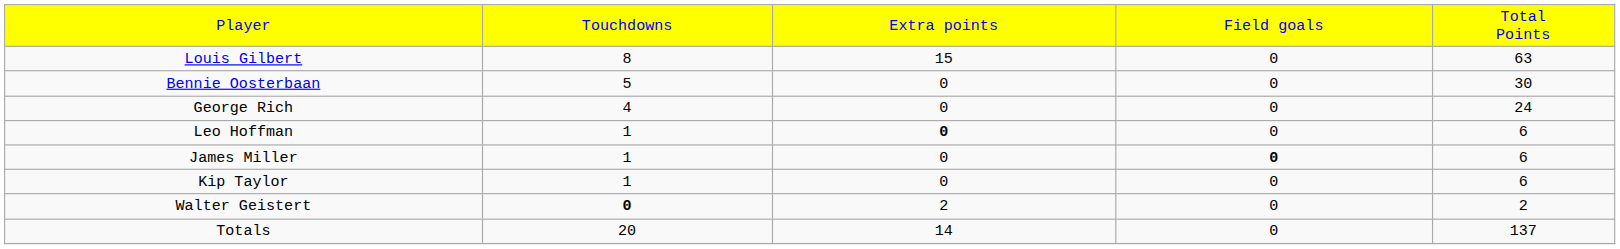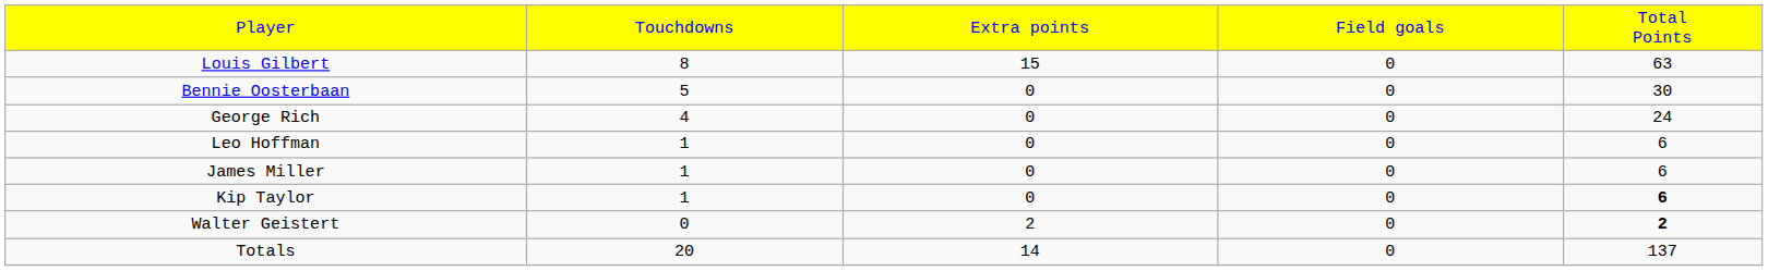Leo Hoffman | column 3: bold -> normal
James Miller | column 4: bold -> normal
Kip Taylor | column 5: normal -> bold
Walter Geistert | column 2: bold -> normal
Walter Geistert | column 5: normal -> bold
